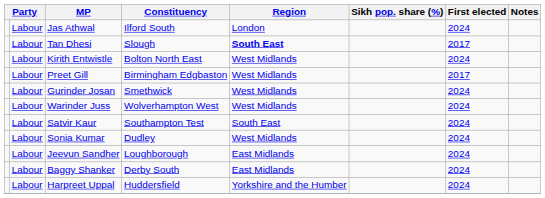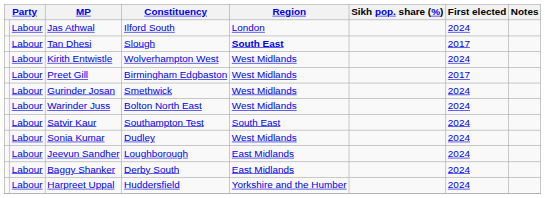Kirith Entwistle | Constituency: Bolton North East -> Wolverhampton West
Warinder Juss | Constituency: Wolverhampton West -> Bolton North East
